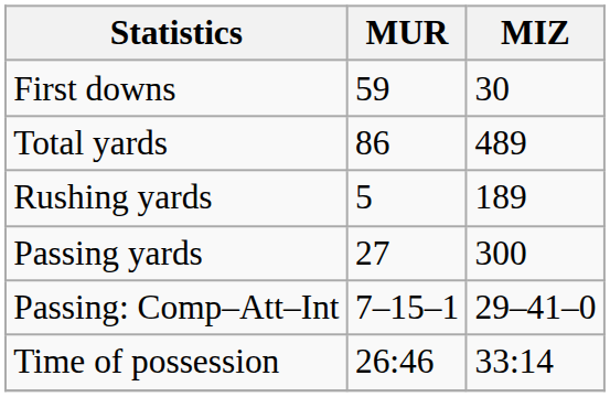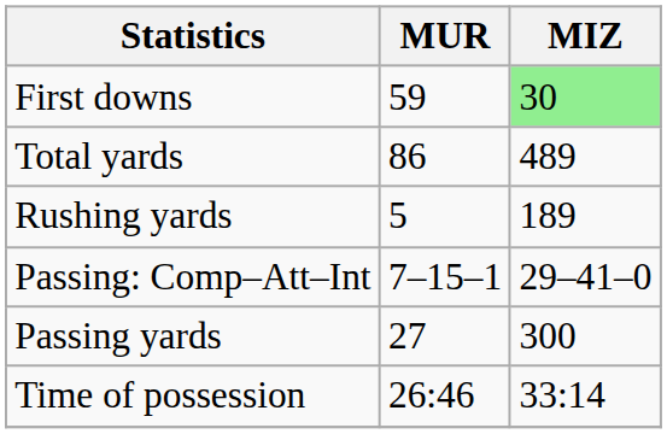First downs | MIZ: no background -> lightgreen background
rows swapped: Passing yards <-> Passing: Comp–Att–Int
